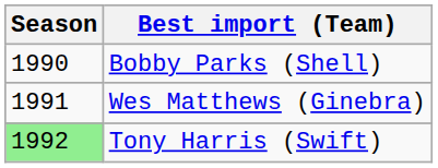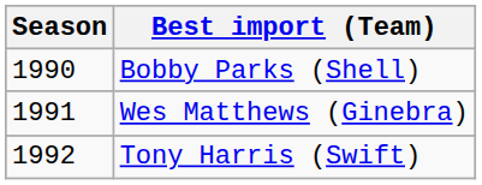Tony Harris (Swift) | Season: lightgreen background -> no background
